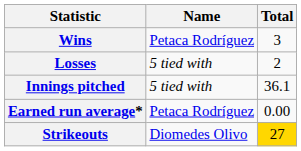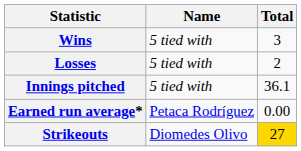Wins | Name: Petaca Rodríguez -> 5 tied with
